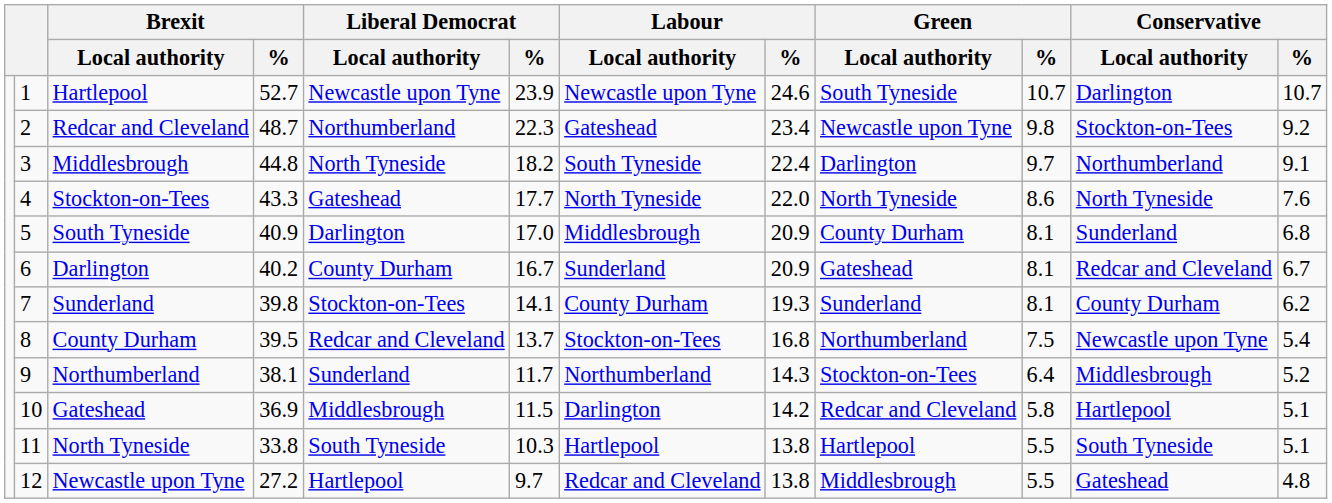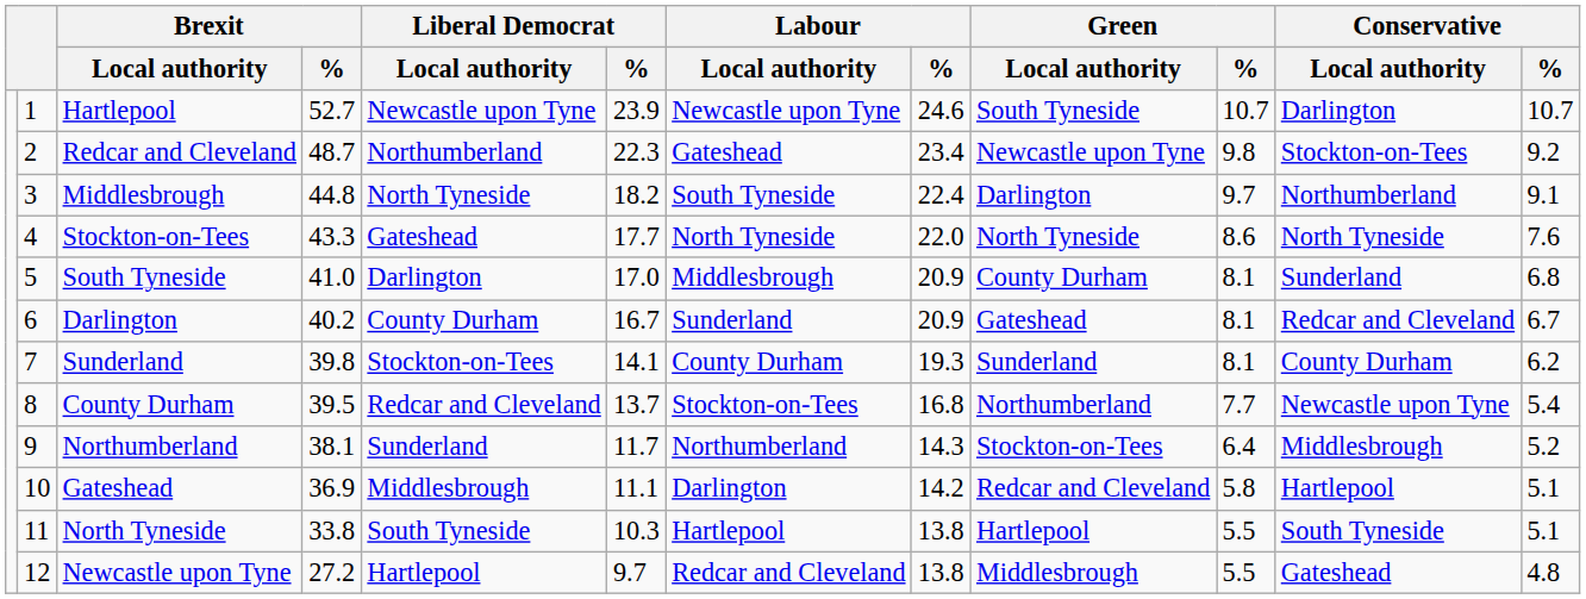row 7 | Brexit / %: 40.9 -> 41.0
row 10 | Green / %: 7.5 -> 7.7
row 12 | Liberal Democrat / %: 11.5 -> 11.1
